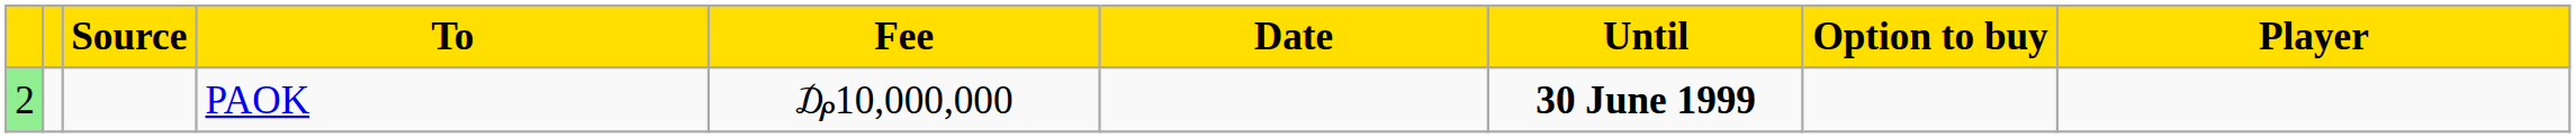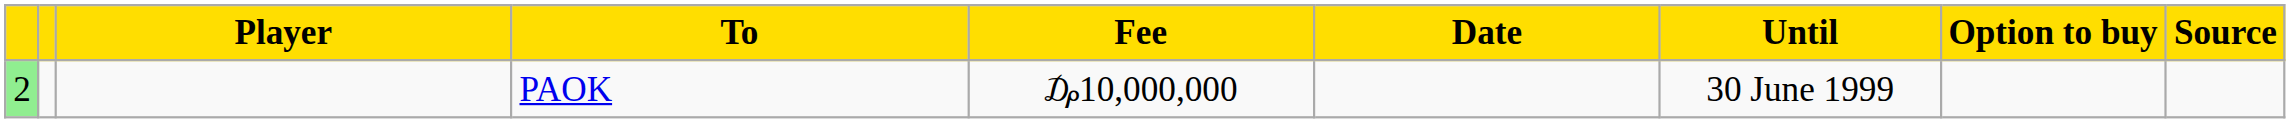columns swapped: Player <-> Source
PAOK | Until: bold -> normal
